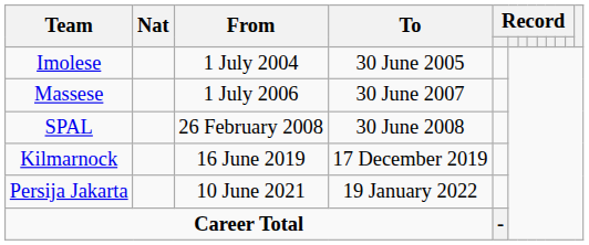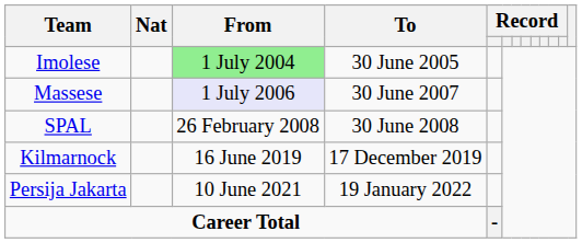Imolese | From: no background -> lightgreen background
Massese | From: no background -> lavender background
